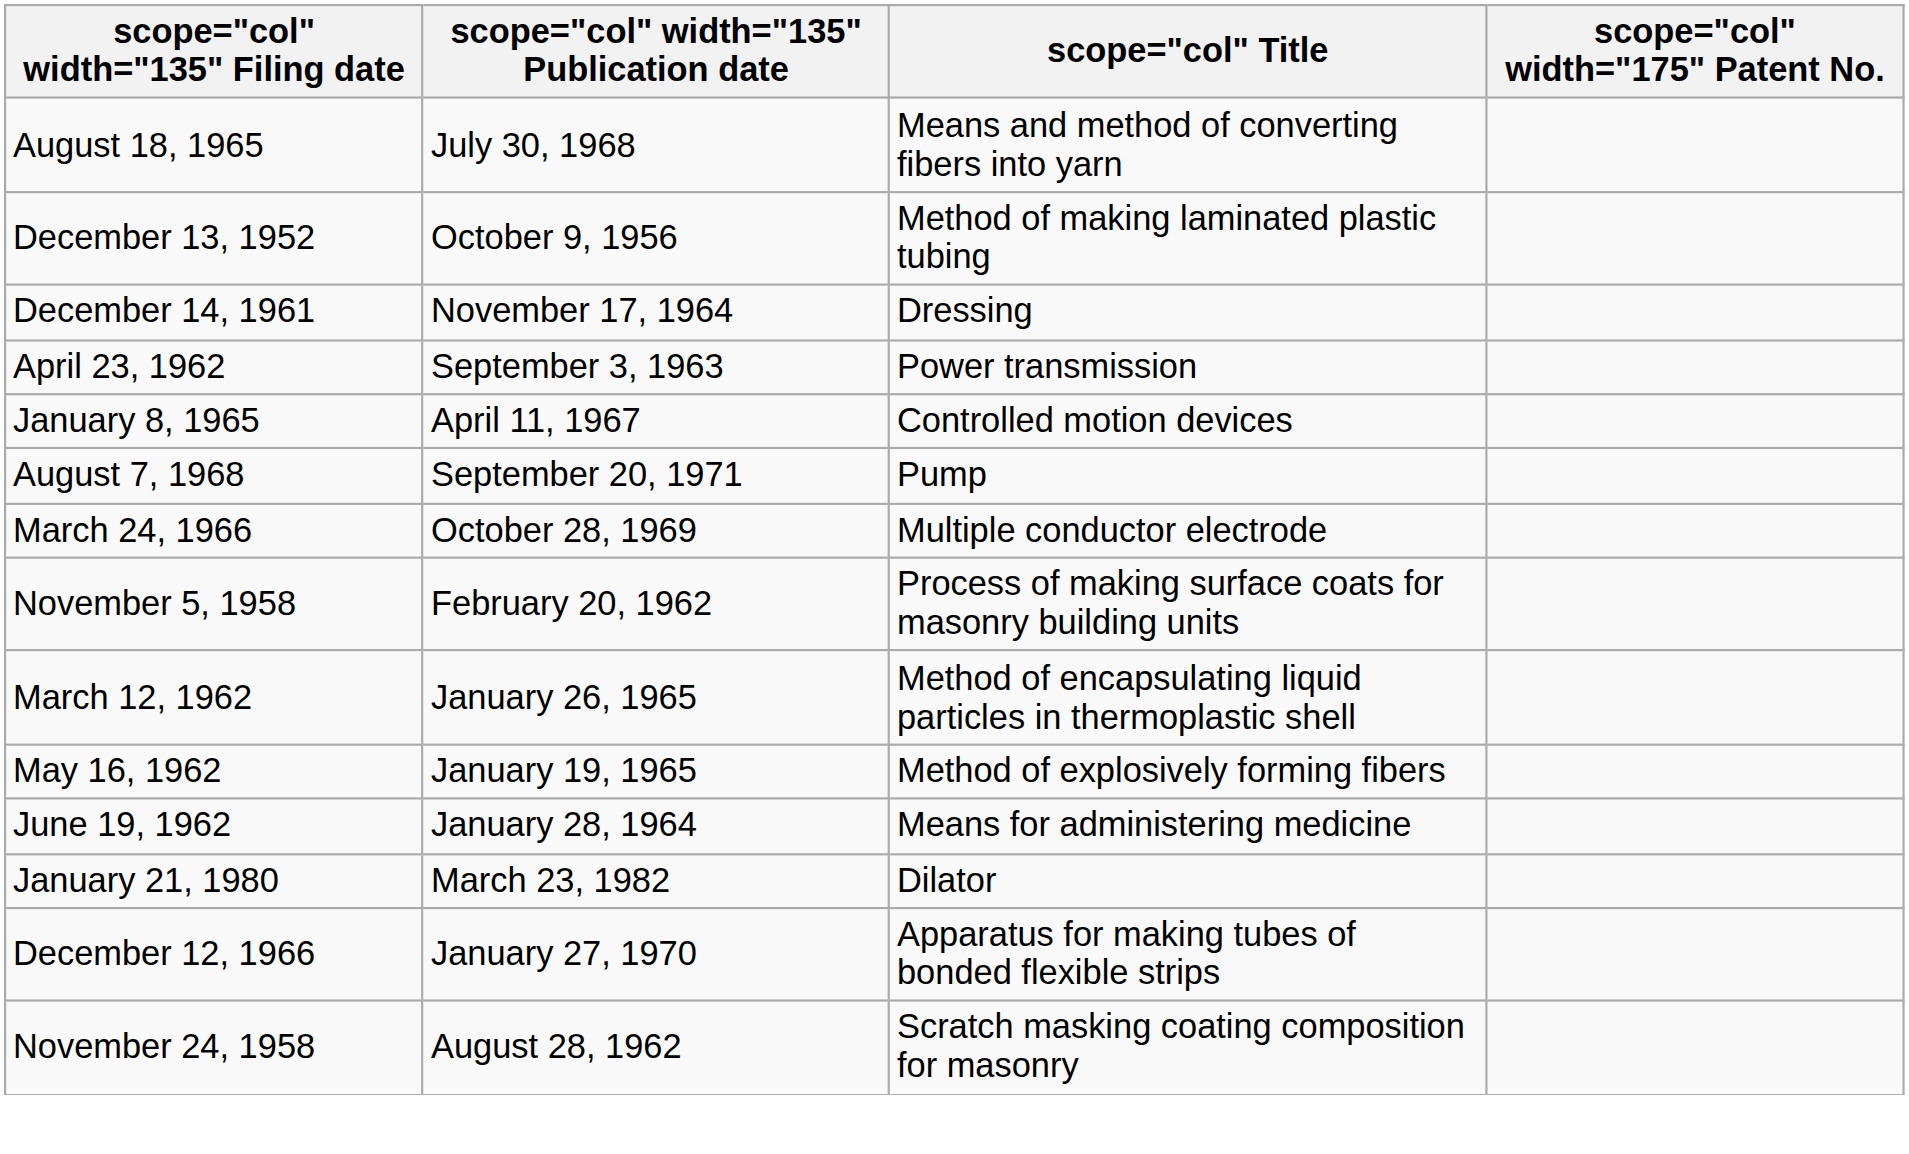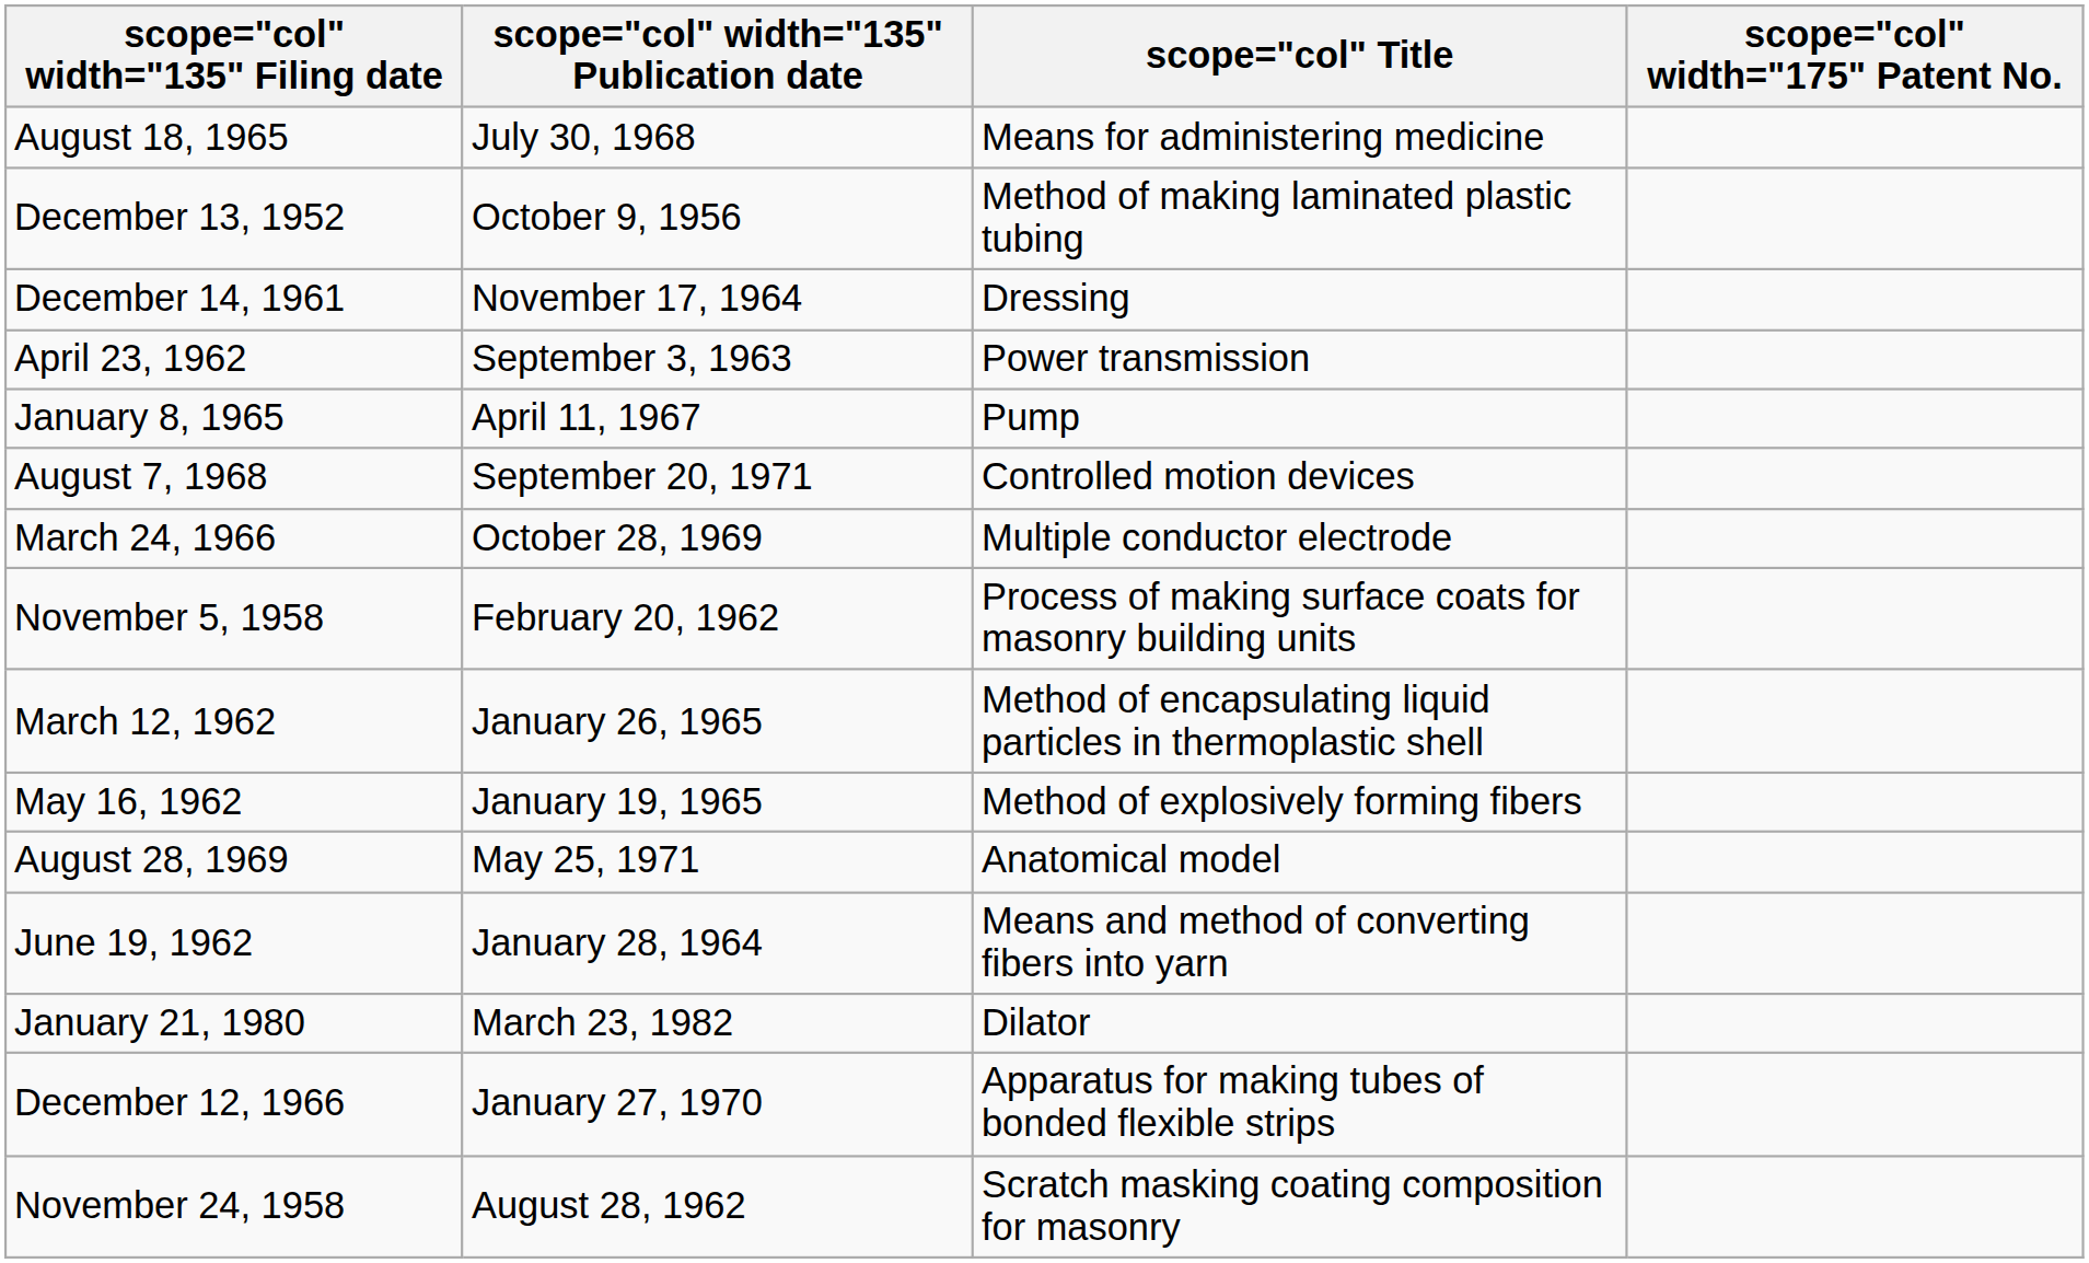August 18, 1965 | scope="col" Title: Means and method of converting fibers into yarn -> Means for administering medicine
January 8, 1965 | scope="col" Title: Controlled motion devices -> Pump
August 7, 1968 | scope="col" Title: Pump -> Controlled motion devices
+ row: August 28, 1969 | May 25, 1971 | Anatomical model
June 19, 1962 | scope="col" Title: Means for administering medicine -> Means and method of converting fibers into yarn
